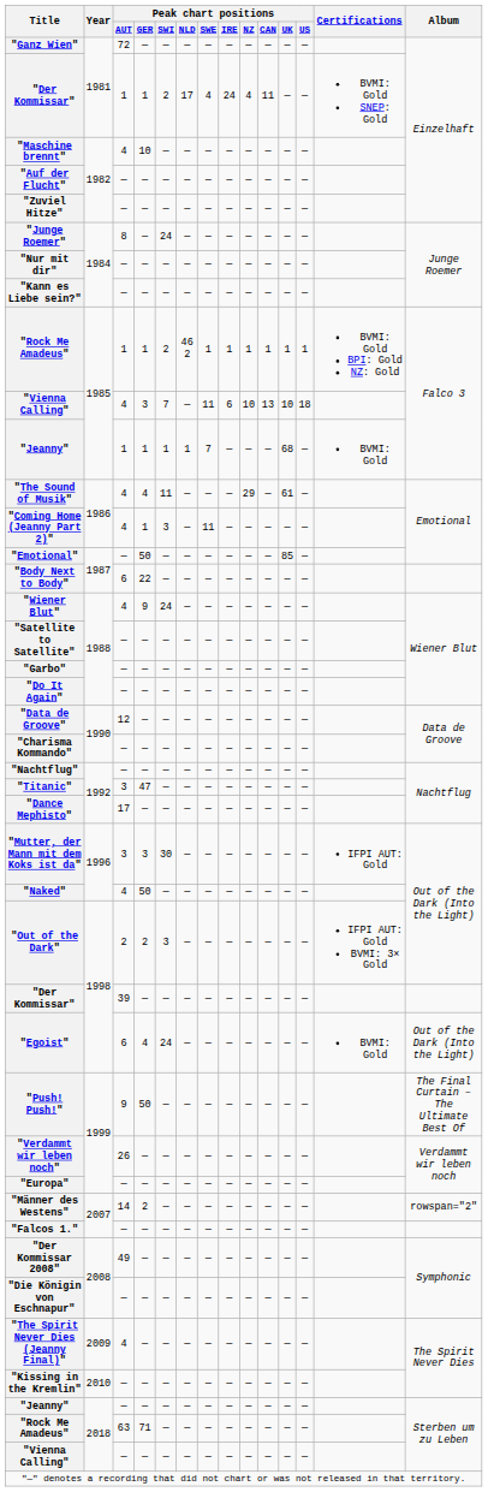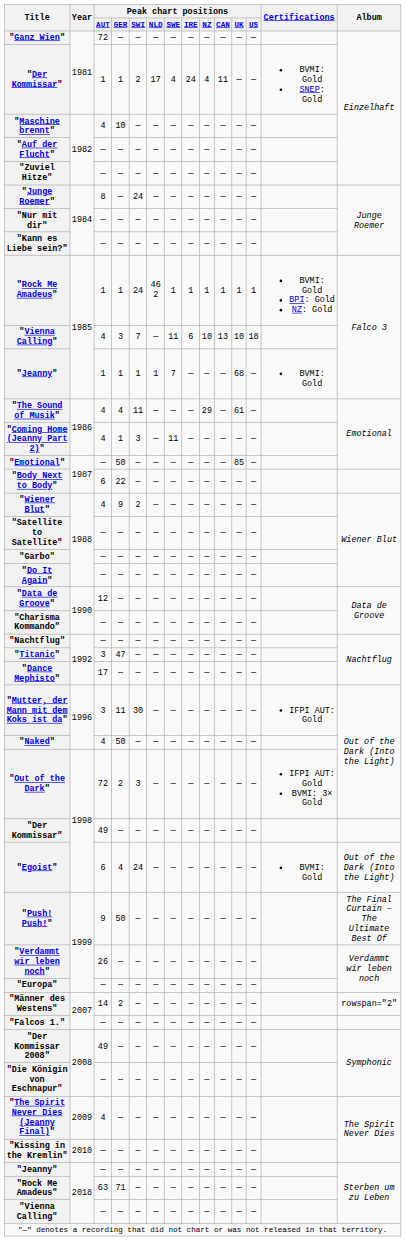"Rock Me Amadeus" / 1985 | Peak chart positions / SWI: 2 -> 24
"Wiener Blut" | Peak chart positions / SWI: 24 -> 2
"Mutter, der Mann mit dem Koks ist da" | Peak chart positions / GER: 3 -> 11
"Out of the Dark" | Peak chart positions / AUT: 2 -> 72
"Der Kommissar" / 1998 | Peak chart positions / AUT: 39 -> 49
